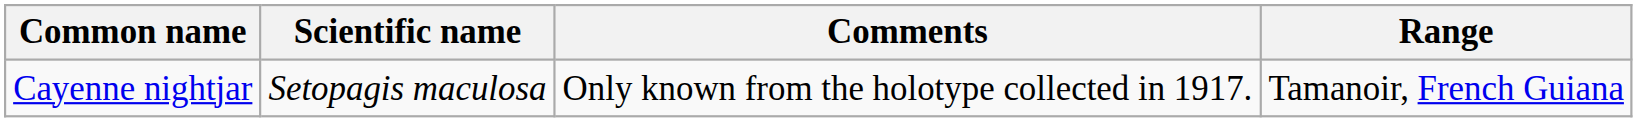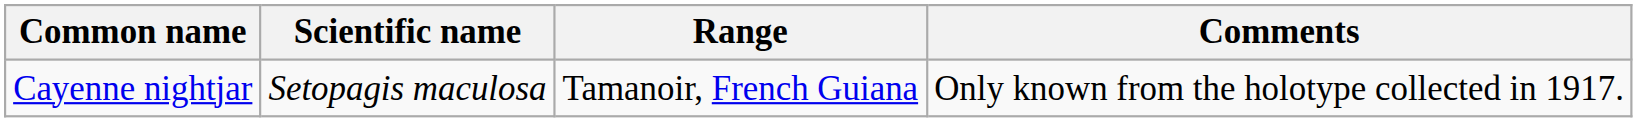columns swapped: Range <-> Comments
